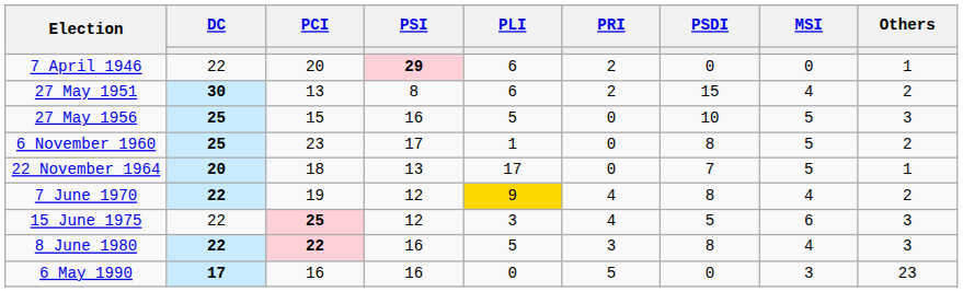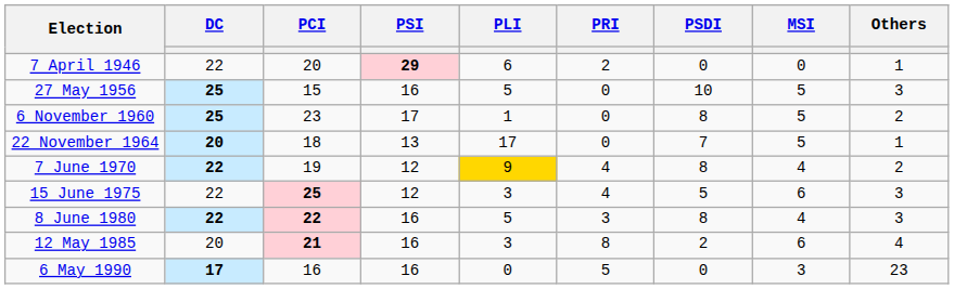- row: 27 May 1951 | 30 | 13 | 8 | 6 | 2 | 15 | 4 | 2
+ row: 12 May 1985 | 20 | 21 | 16 | 3 | 8 | 2 | 6 | 4
